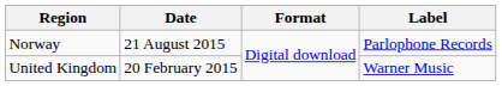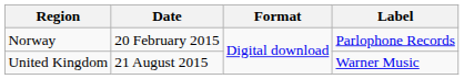Norway | Date: 21 August 2015 -> 20 February 2015
United Kingdom | Date: 20 February 2015 -> 21 August 2015
